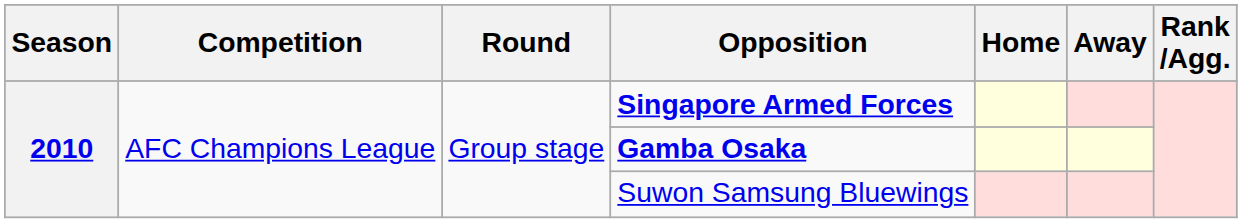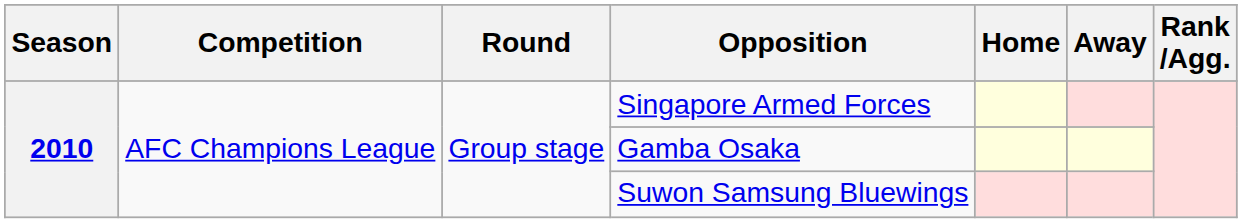Singapore Armed Forces | Opposition: bold -> normal
Gamba Osaka | Opposition: bold -> normal
